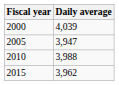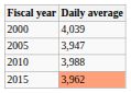2015 | Daily average: no background -> lightsalmon background
